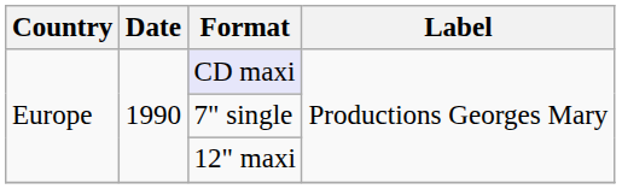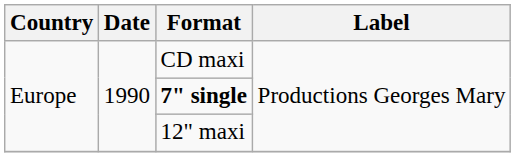CD maxi | Format: lavender background -> no background
7" single | Format: normal -> bold
